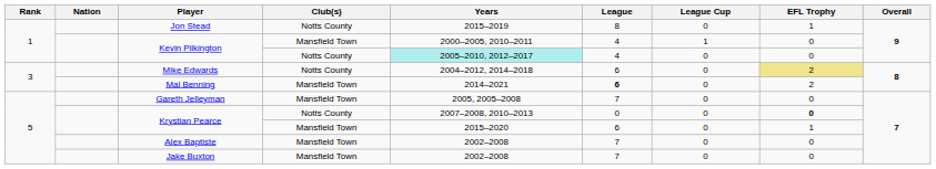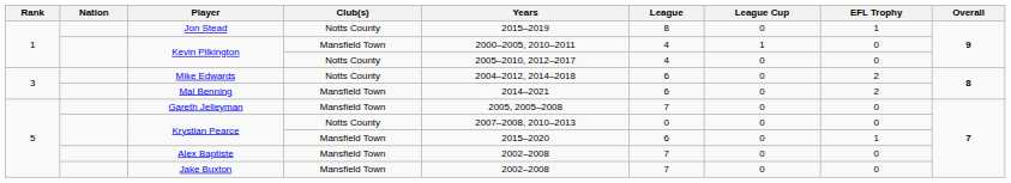Kevin Pilkington / Notts County | Years: paleturquoise background -> no background
Mike Edwards | EFL Trophy: khaki background -> no background
Mal Benning | League: bold -> normal
Krystian Pearce / Notts County | EFL Trophy: bold -> normal
